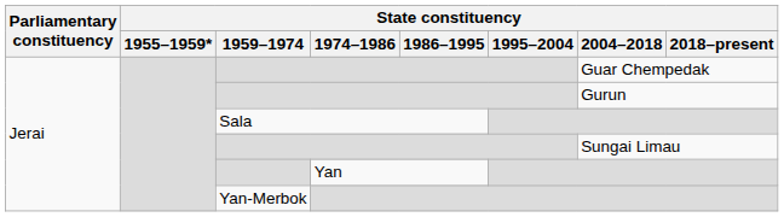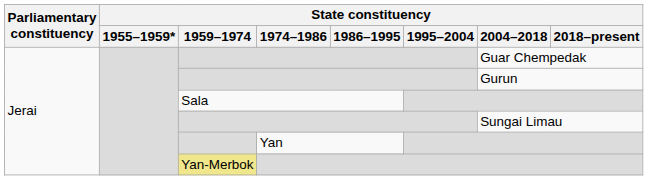Yan-Merbok | State constituency / 1959–1974: no background -> khaki background
